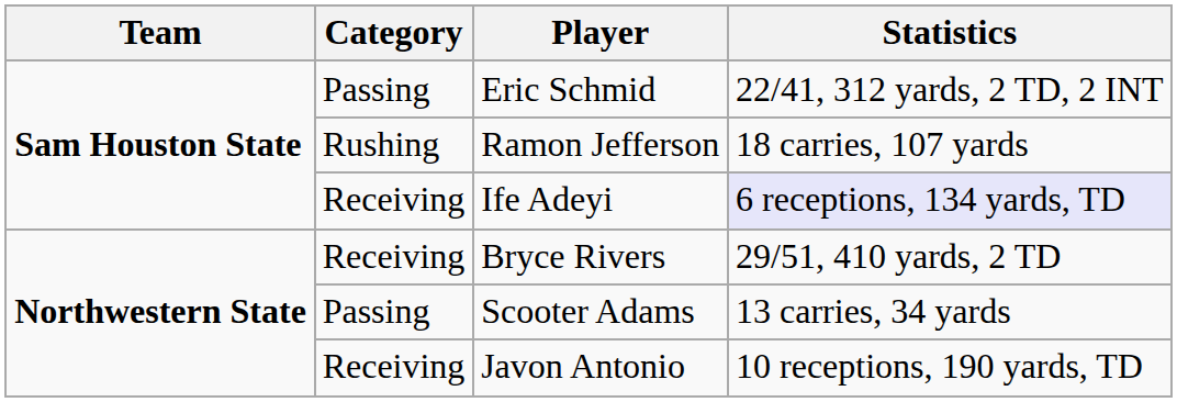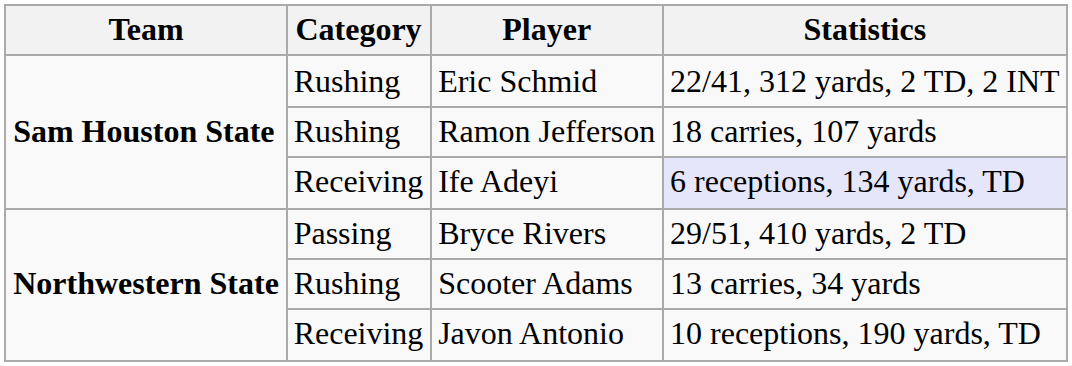Eric Schmid | Category: Passing -> Rushing
Bryce Rivers | Category: Receiving -> Passing
Scooter Adams | Category: Passing -> Rushing
